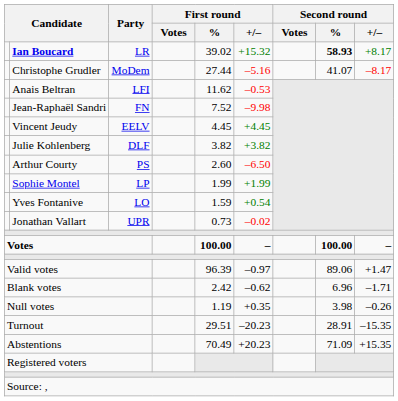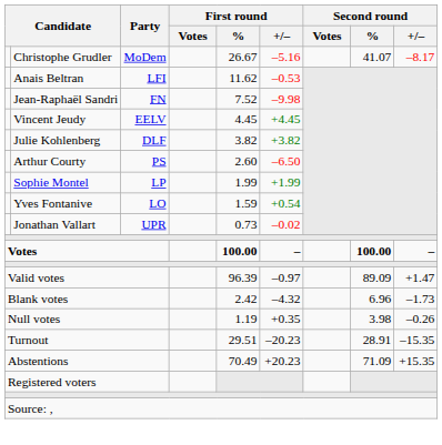- row: Ian Boucard | LR | 39.02 | +15.32 | 58.93 | +8.17
Christophe Grudler | First round / %: 27.44 -> 26.67
Valid votes | Second round / %: 89.06 -> 89.09
Blank votes | First round / +/–: –0.62 -> –4.32
Blank votes | Second round / +/–: –1.71 -> –1.73
